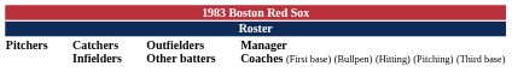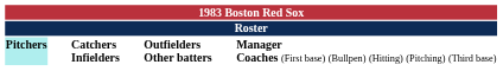Pitchers | column 1: no background -> paleturquoise background
